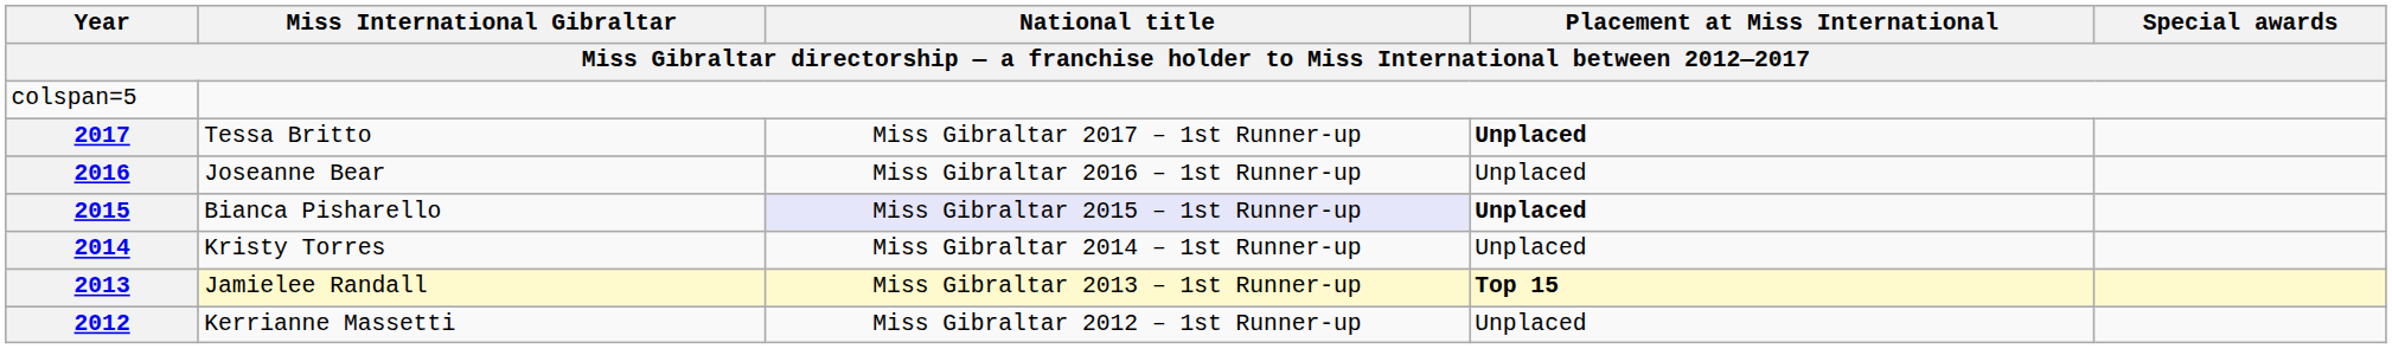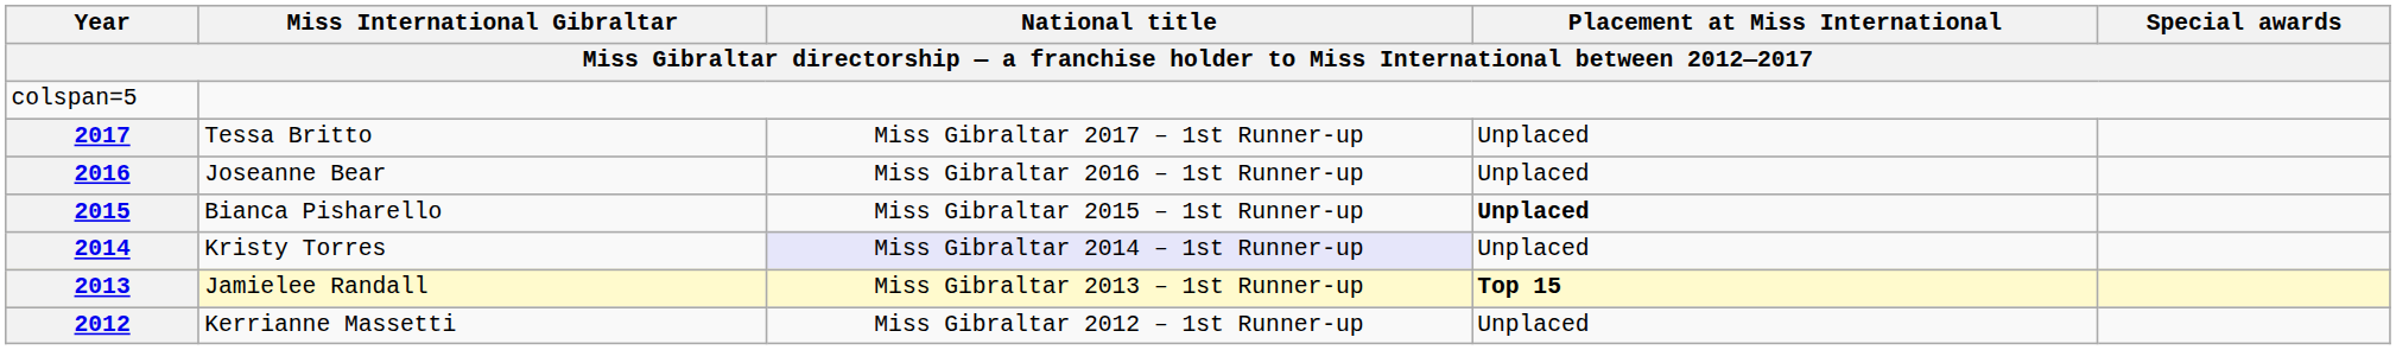Tessa Britto | Placement at Miss International: bold -> normal
Bianca Pisharello | National title: lavender background -> no background
Kristy Torres | National title: no background -> lavender background
